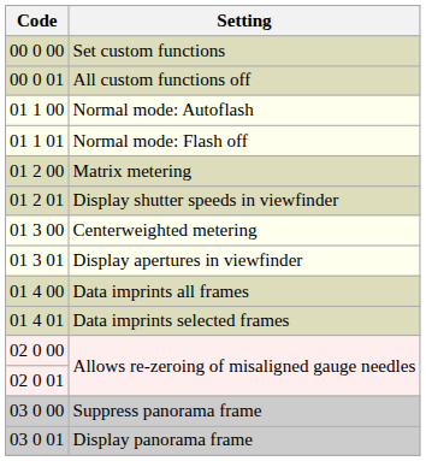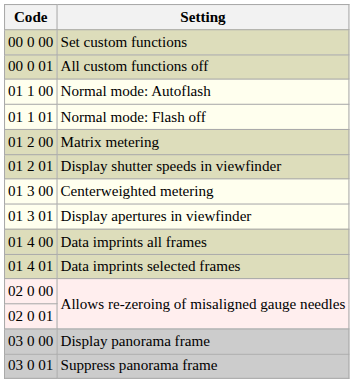row 14 | Setting: Suppress panorama frame -> Display panorama frame
row 15 | Setting: Display panorama frame -> Suppress panorama frame
